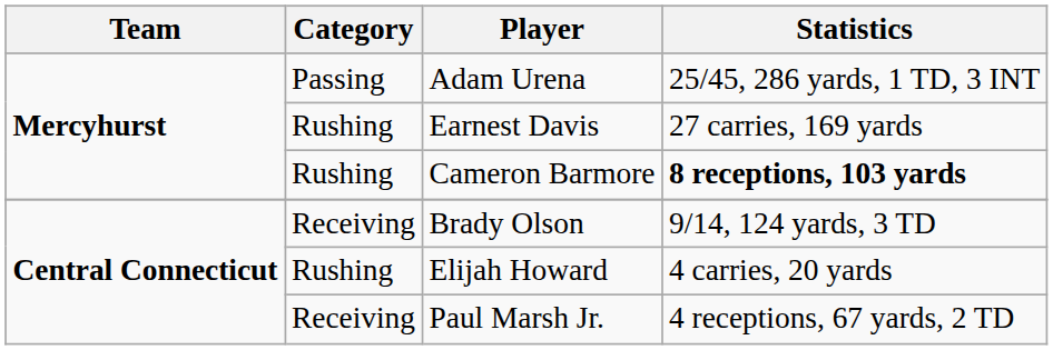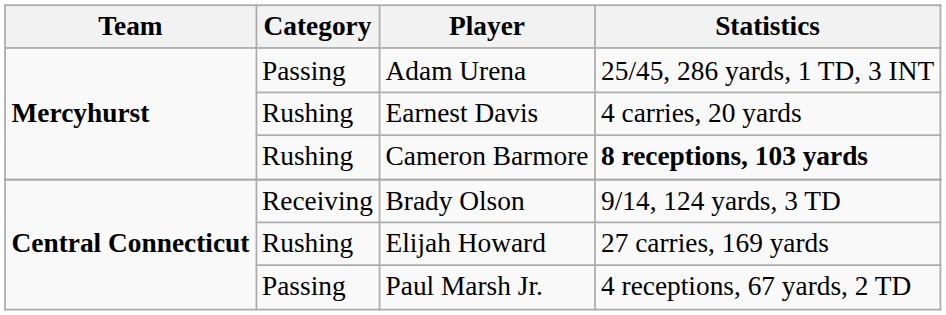Earnest Davis | Statistics: 27 carries, 169 yards -> 4 carries, 20 yards
Elijah Howard | Statistics: 4 carries, 20 yards -> 27 carries, 169 yards
Paul Marsh Jr. | Category: Receiving -> Passing
